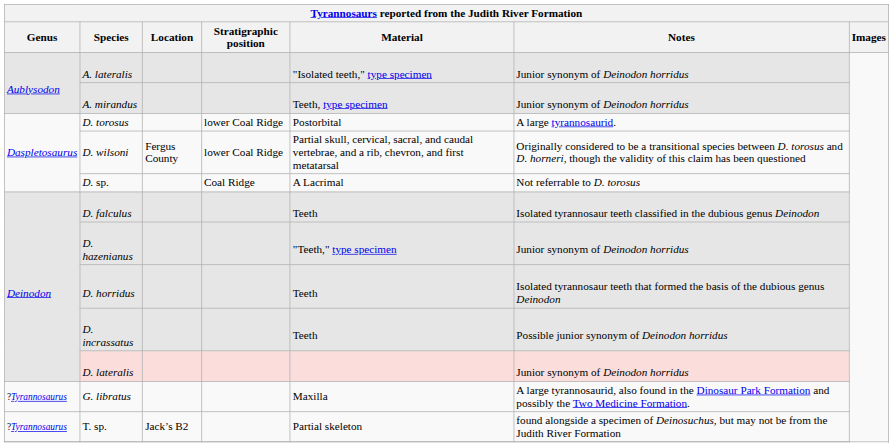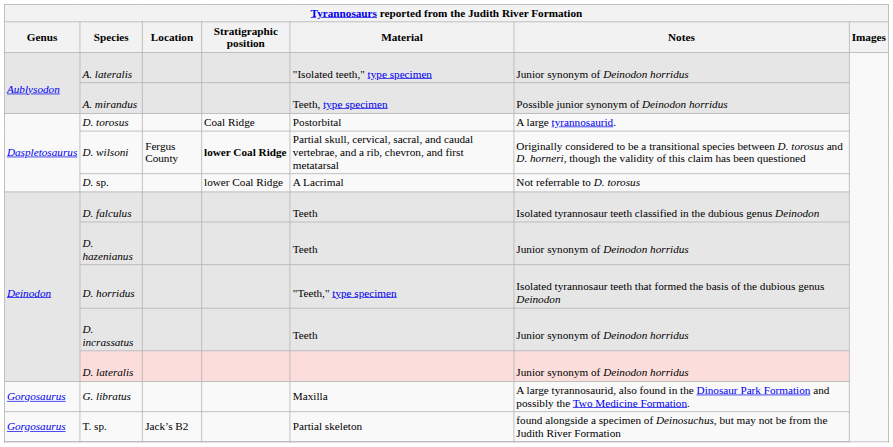A. mirandus | Notes: Junior synonym of Deinodon horridus -> Possible junior synonym of Deinodon horridus
D. torosus | Stratigraphic position: lower Coal Ridge -> Coal Ridge
D. wilsoni | Stratigraphic position: normal -> bold
D. sp. | Stratigraphic position: Coal Ridge -> lower Coal Ridge
D. hazenianus | Material: "Teeth," type specimen -> Teeth
D. horridus | Material: Teeth -> "Teeth," type specimen
D. incrassatus | Notes: Possible junior synonym of Deinodon horridus -> Junior synonym of Deinodon horridus
G. libratus | Genus: ?Tyrannosaurus -> Gorgosaurus
T. sp. | Genus: ?Tyrannosaurus -> Gorgosaurus
